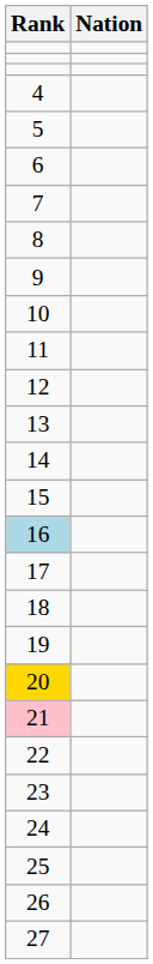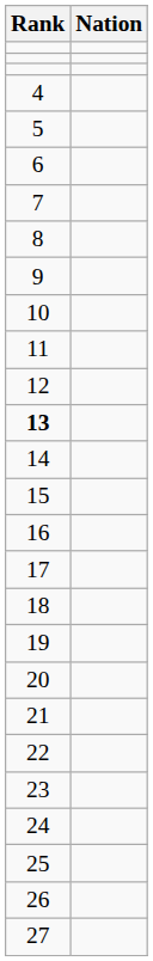row 14 | Rank: normal -> bold
row 17 | Rank: lightblue background -> no background
row 21 | Rank: gold background -> no background
row 22 | Rank: pink background -> no background
